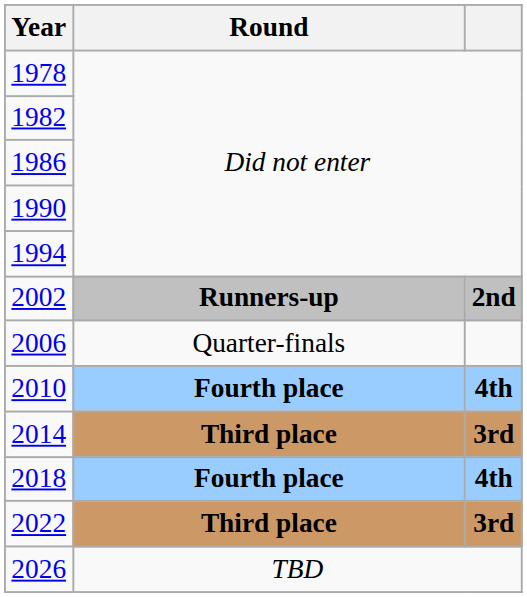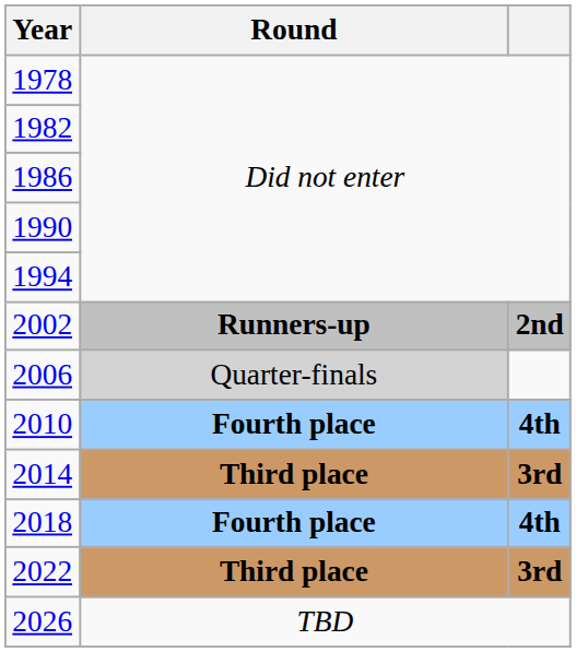2006 | Round: no background -> lightgrey background
